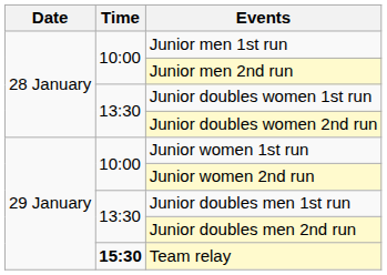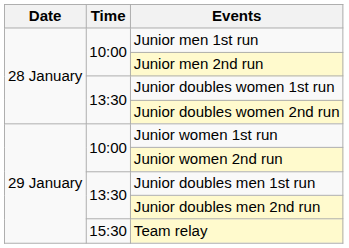Team relay | Time: bold -> normal
